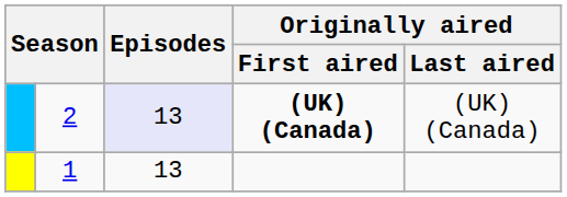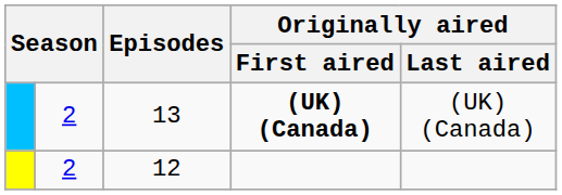row 3 | Episodes: lavender background -> no background
row 4 | column 2: 1 -> 2
row 4 | Episodes: 13 -> 12
